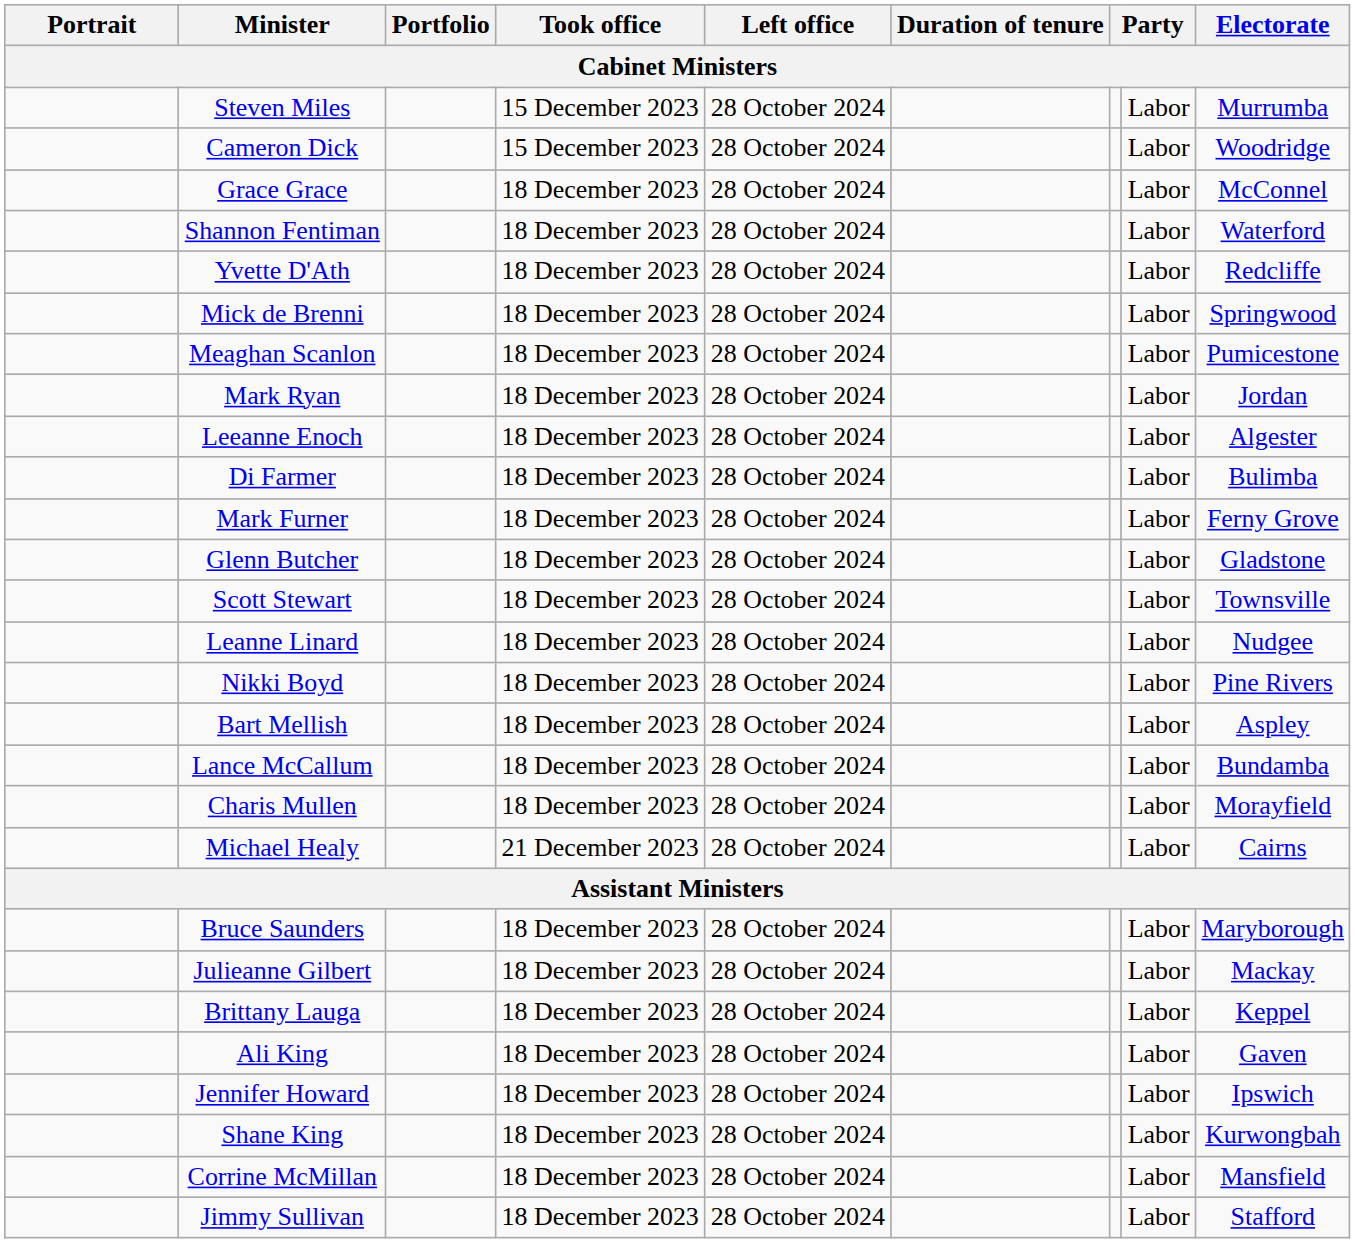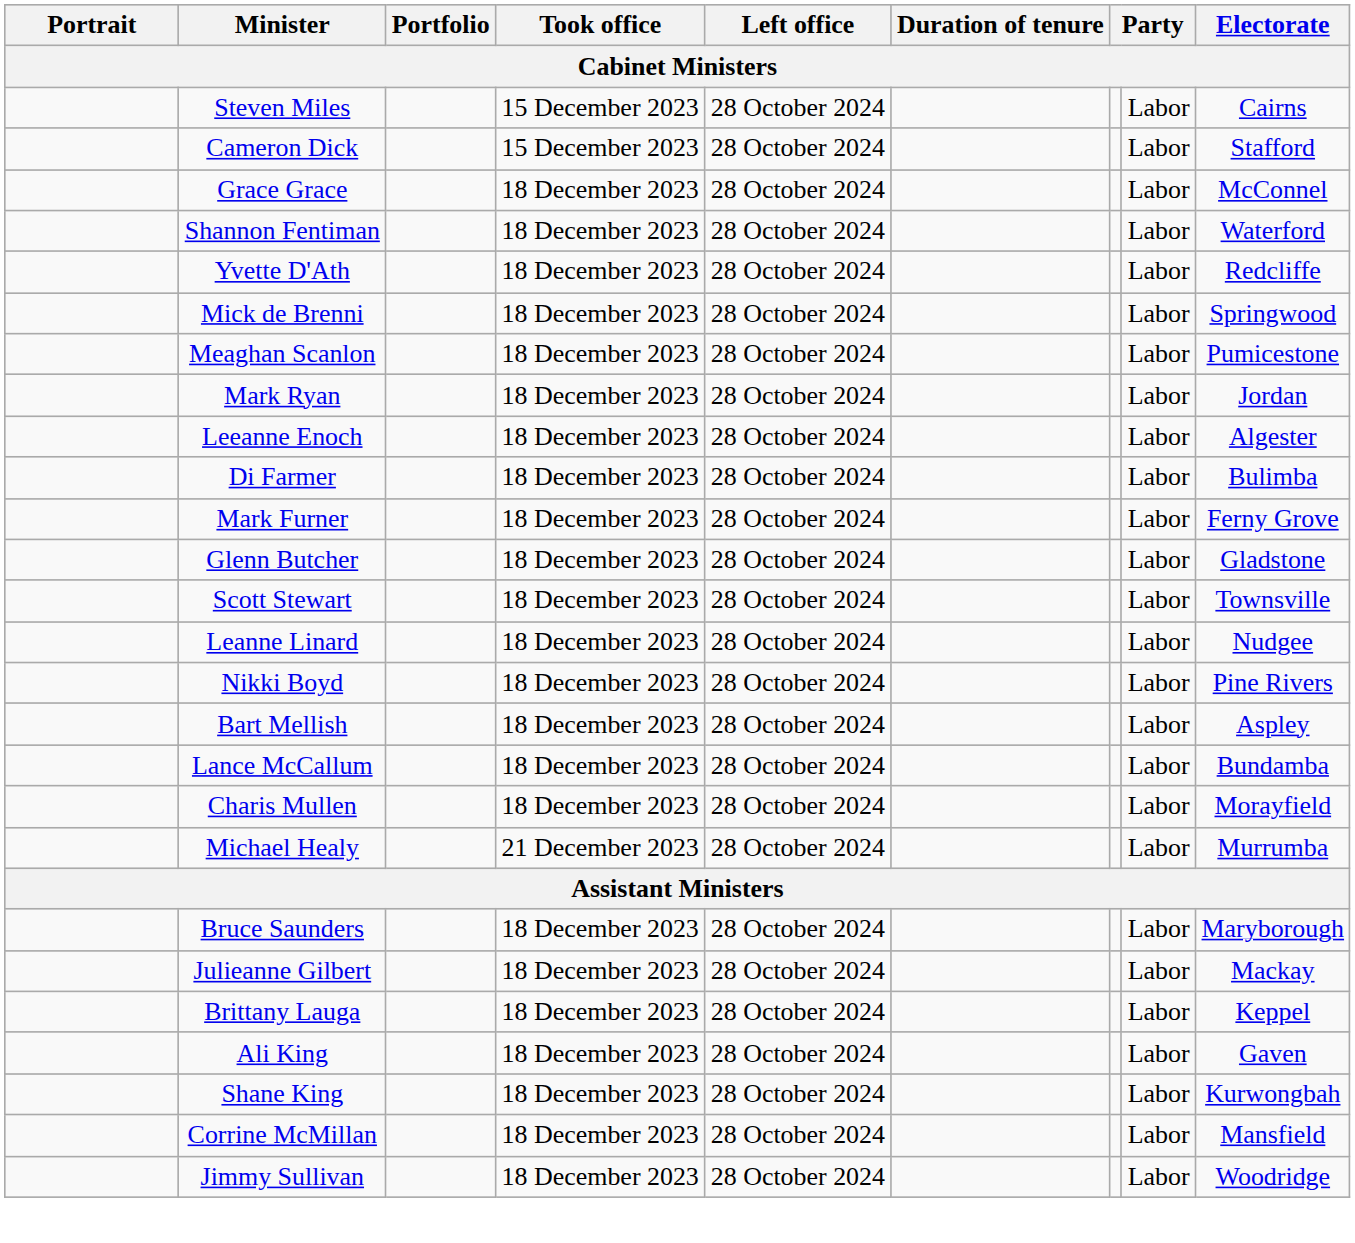Steven Miles | Electorate: Murrumba -> Cairns
Cameron Dick | Electorate: Woodridge -> Stafford
Michael Healy | Electorate: Cairns -> Murrumba
- row: Jennifer Howard | 18 December 2023 | 28 October 2024 | Labor | Ipswich
Jimmy Sullivan | Electorate: Stafford -> Woodridge
